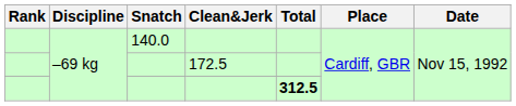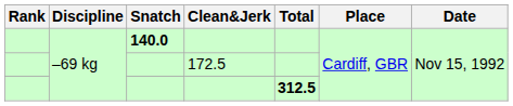140.0 | Snatch: normal -> bold
